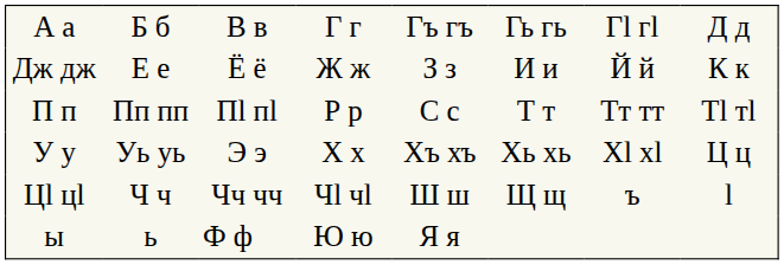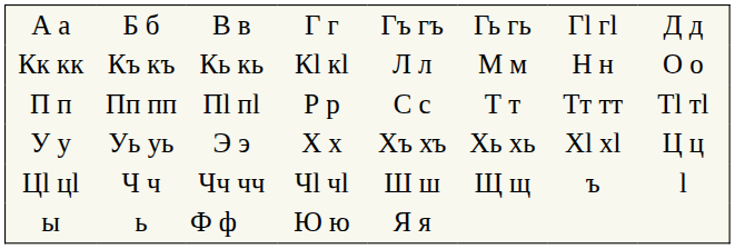- row: Дж дж | Е е | Ё ё | Ж ж | З з | И и | Й й | К к
+ row: Кк кк | Къ къ | Кь кь | Кӏ кӏ | Л л | М м | Н н | О о
